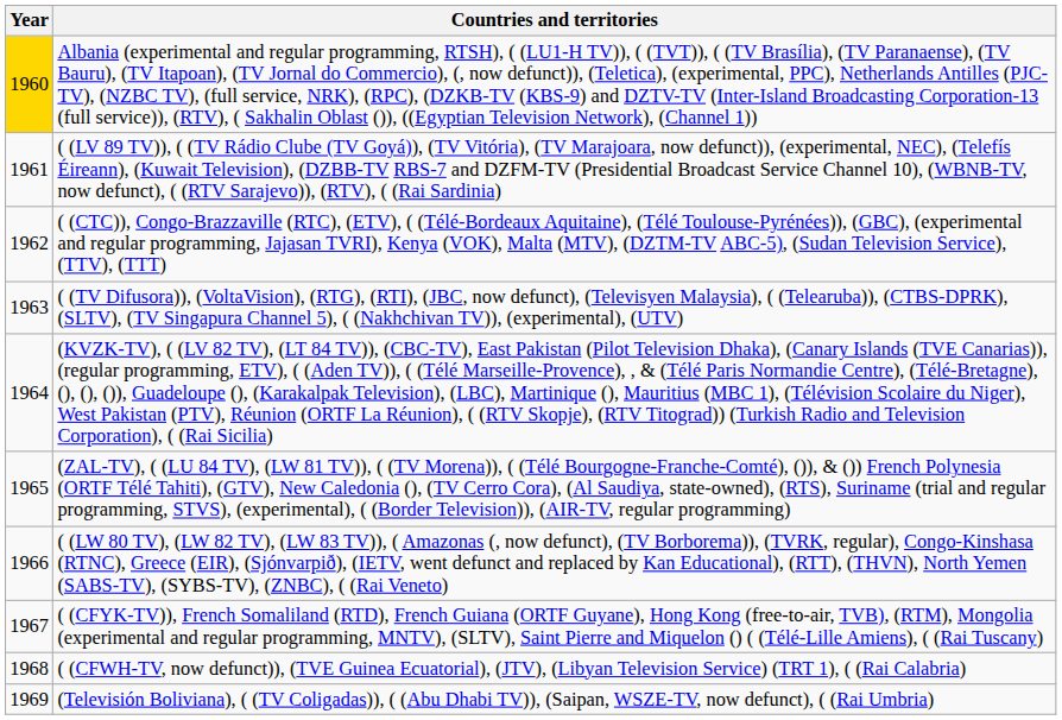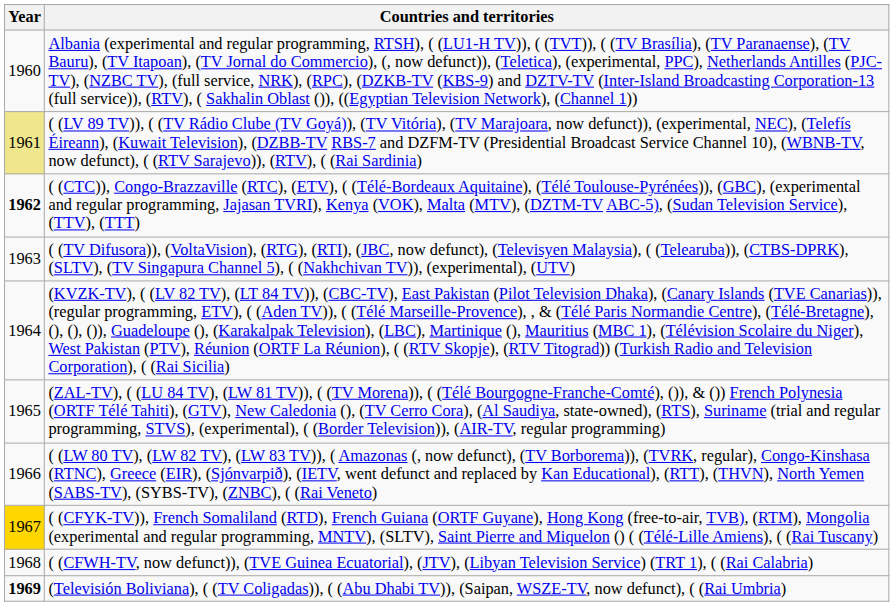row 2 | Year: gold background -> no background
row 3 | Year: no background -> khaki background
row 4 | Year: normal -> bold
row 9 | Year: no background -> gold background
row 11 | Year: normal -> bold
